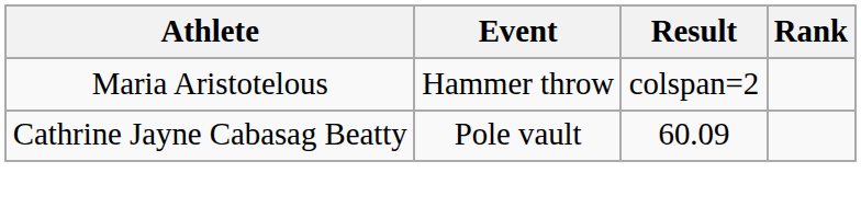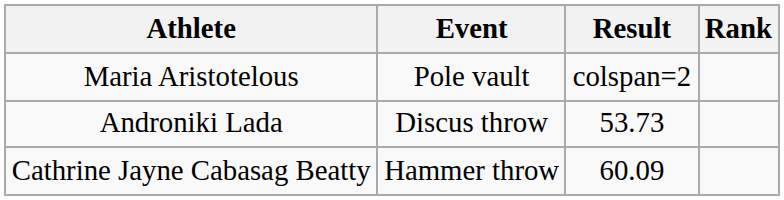Maria Aristotelous | Event: Hammer throw -> Pole vault
+ row: Androniki Lada | Discus throw | 53.73
Cathrine Jayne Cabasag Beatty | Event: Pole vault -> Hammer throw
